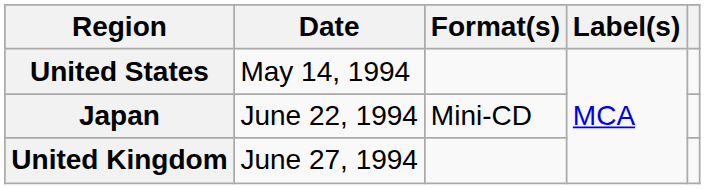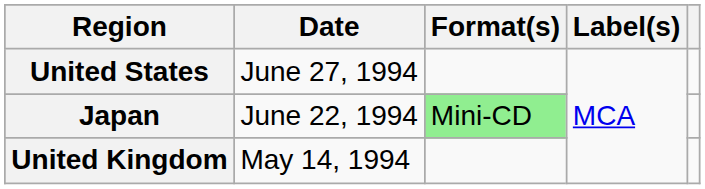United States | Date: May 14, 1994 -> June 27, 1994
Japan | Format(s): no background -> lightgreen background
United Kingdom | Date: June 27, 1994 -> May 14, 1994
